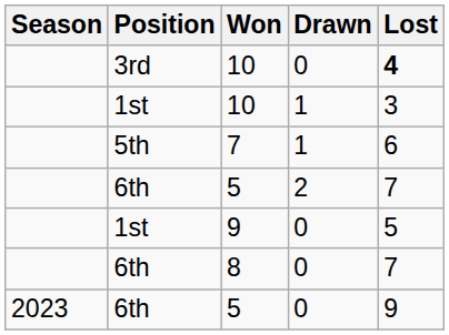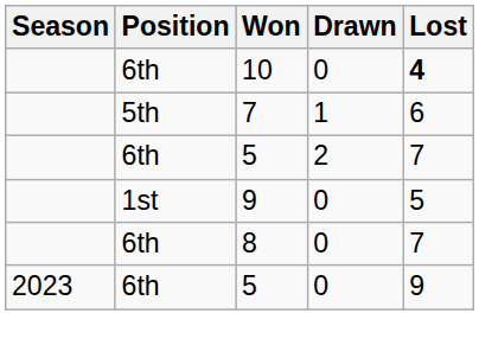10 / 0 | Position: 3rd -> 6th
- row: 1st | 10 | 1 | 3
